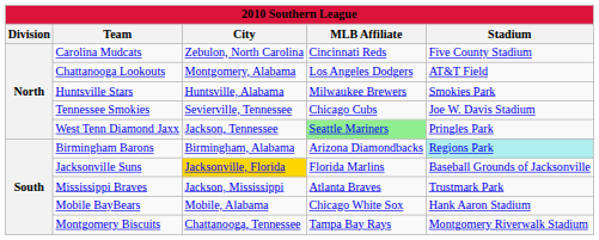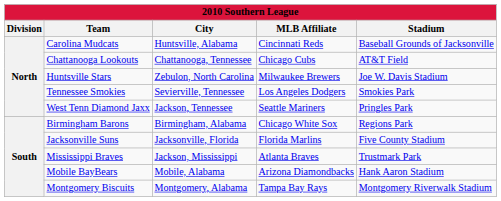Carolina Mudcats | City: Zebulon, North Carolina -> Huntsville, Alabama
Carolina Mudcats | Stadium: Five County Stadium -> Baseball Grounds of Jacksonville
Chattanooga Lookouts | City: Montgomery, Alabama -> Chattanooga, Tennessee
Chattanooga Lookouts | MLB Affiliate: Los Angeles Dodgers -> Chicago Cubs
Huntsville Stars | City: Huntsville, Alabama -> Zebulon, North Carolina
Huntsville Stars | Stadium: Smokies Park -> Joe W. Davis Stadium
Tennessee Smokies | MLB Affiliate: Chicago Cubs -> Los Angeles Dodgers
Tennessee Smokies | Stadium: Joe W. Davis Stadium -> Smokies Park
West Tenn Diamond Jaxx | MLB Affiliate: lightgreen background -> no background
Birmingham Barons | MLB Affiliate: Arizona Diamondbacks -> Chicago White Sox
Birmingham Barons | Stadium: paleturquoise background -> no background
Jacksonville Suns | City: gold background -> no background
Jacksonville Suns | Stadium: Baseball Grounds of Jacksonville -> Five County Stadium
Mobile BayBears | MLB Affiliate: Chicago White Sox -> Arizona Diamondbacks
Montgomery Biscuits | City: Chattanooga, Tennessee -> Montgomery, Alabama
